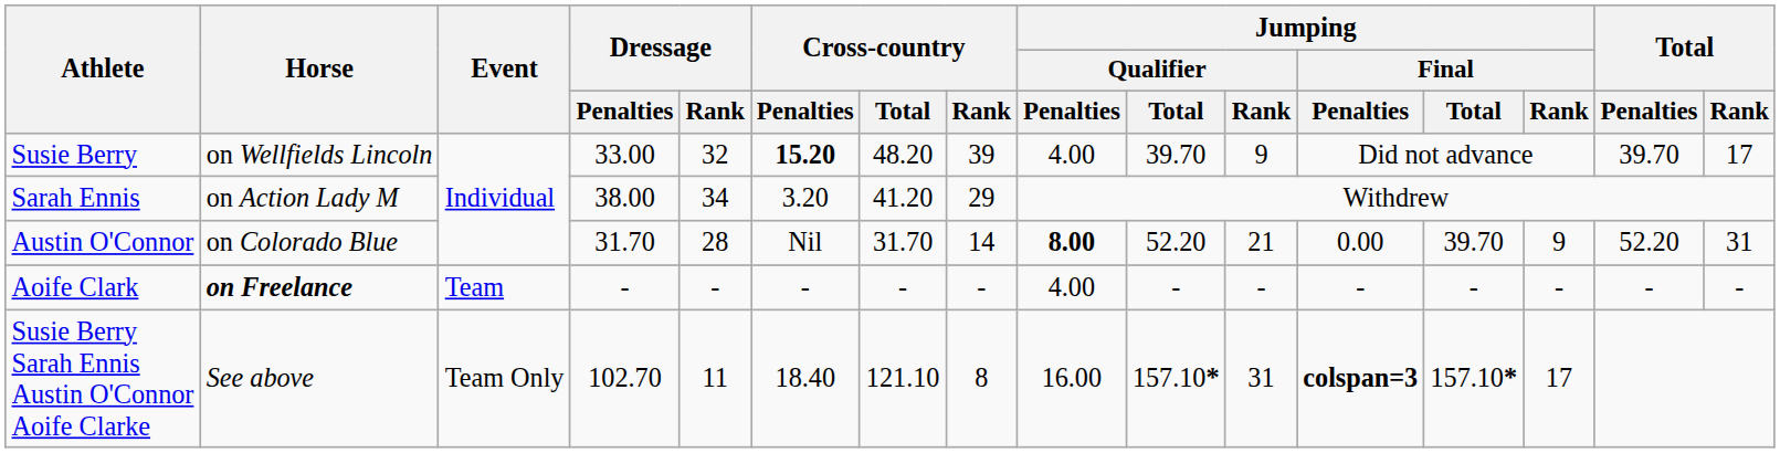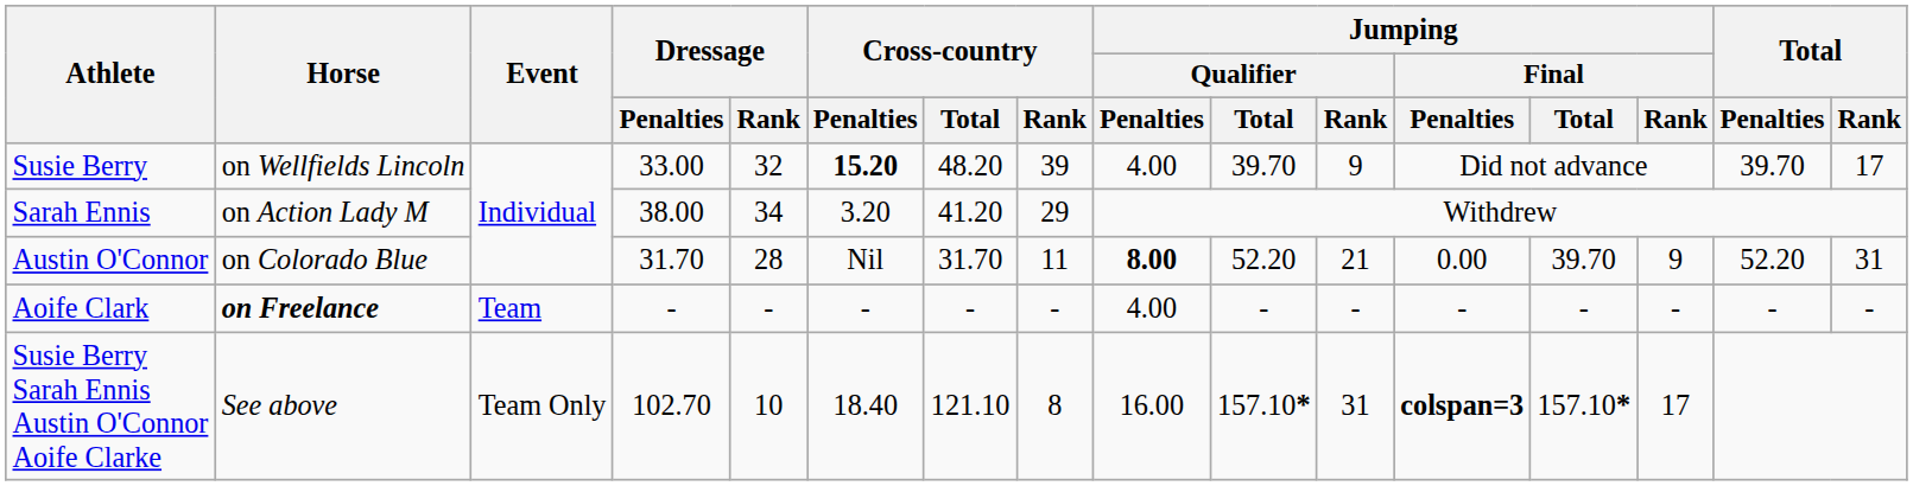Austin O'Connor | Cross-country / Rank: 14 -> 11
Susie Berry Sarah Ennis Austin O'Connor Aoife Clarke | Dressage / Rank: 11 -> 10
